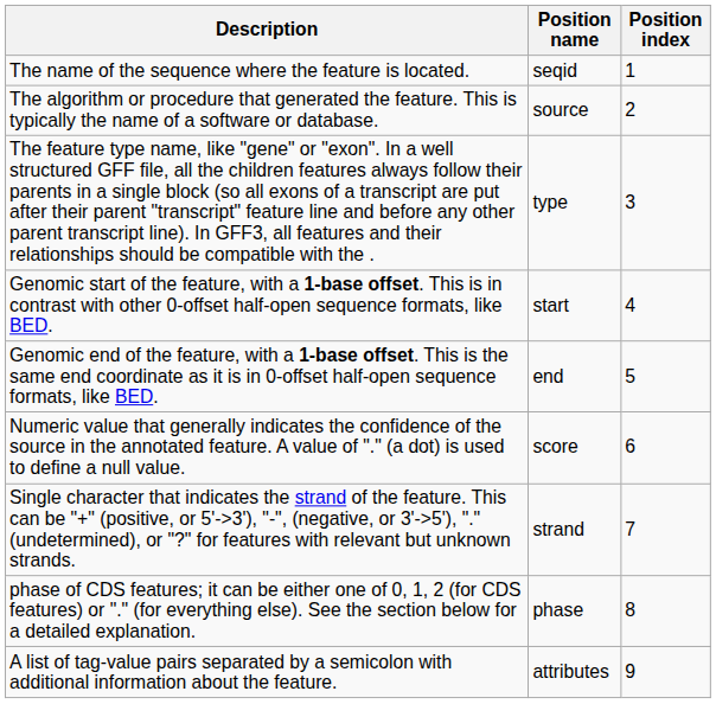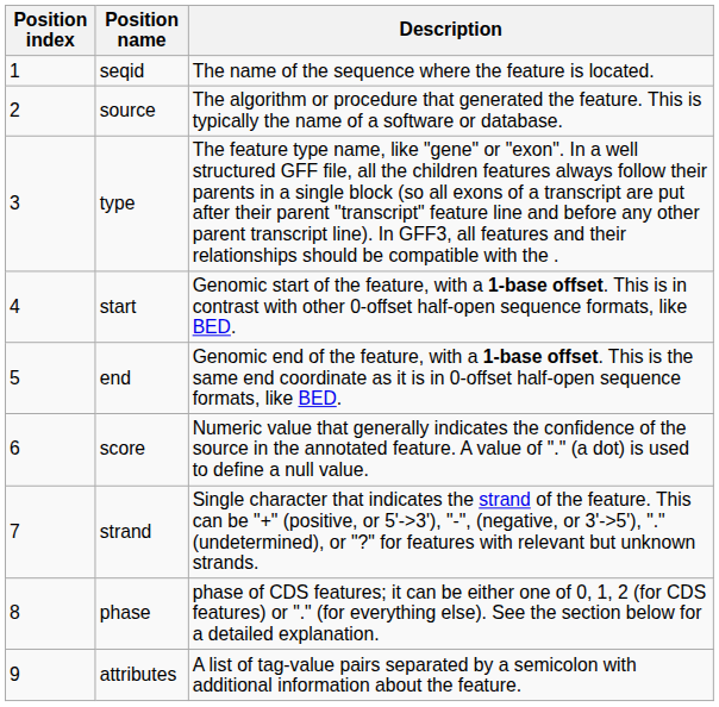columns swapped: Position index <-> Description
